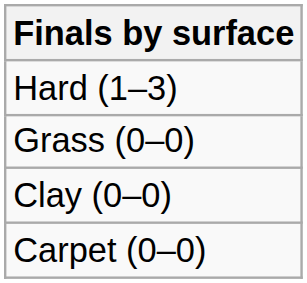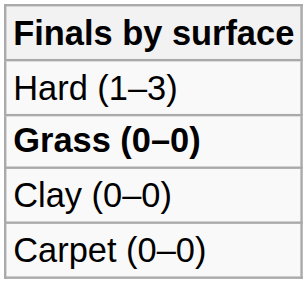row 3 | column 1: normal -> bold
